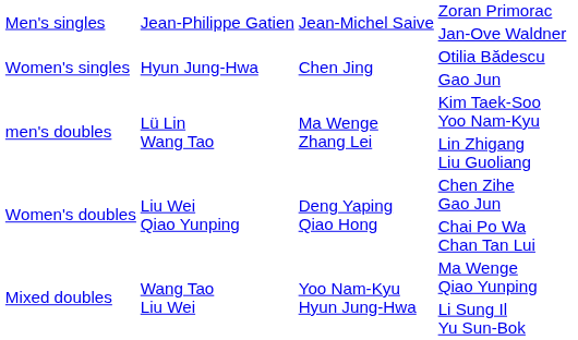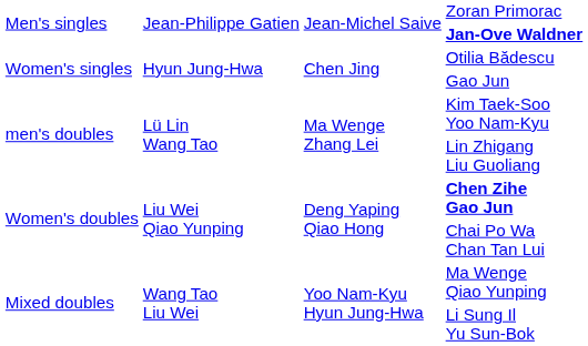Jan-Ove Waldner | column 4: normal -> bold
Chen Zihe Gao Jun | column 4: normal -> bold
